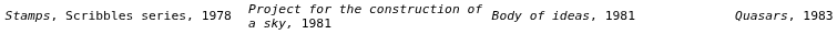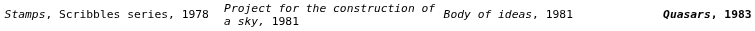Stamps, Scribbles series, 1978 | column 4: normal -> bold
